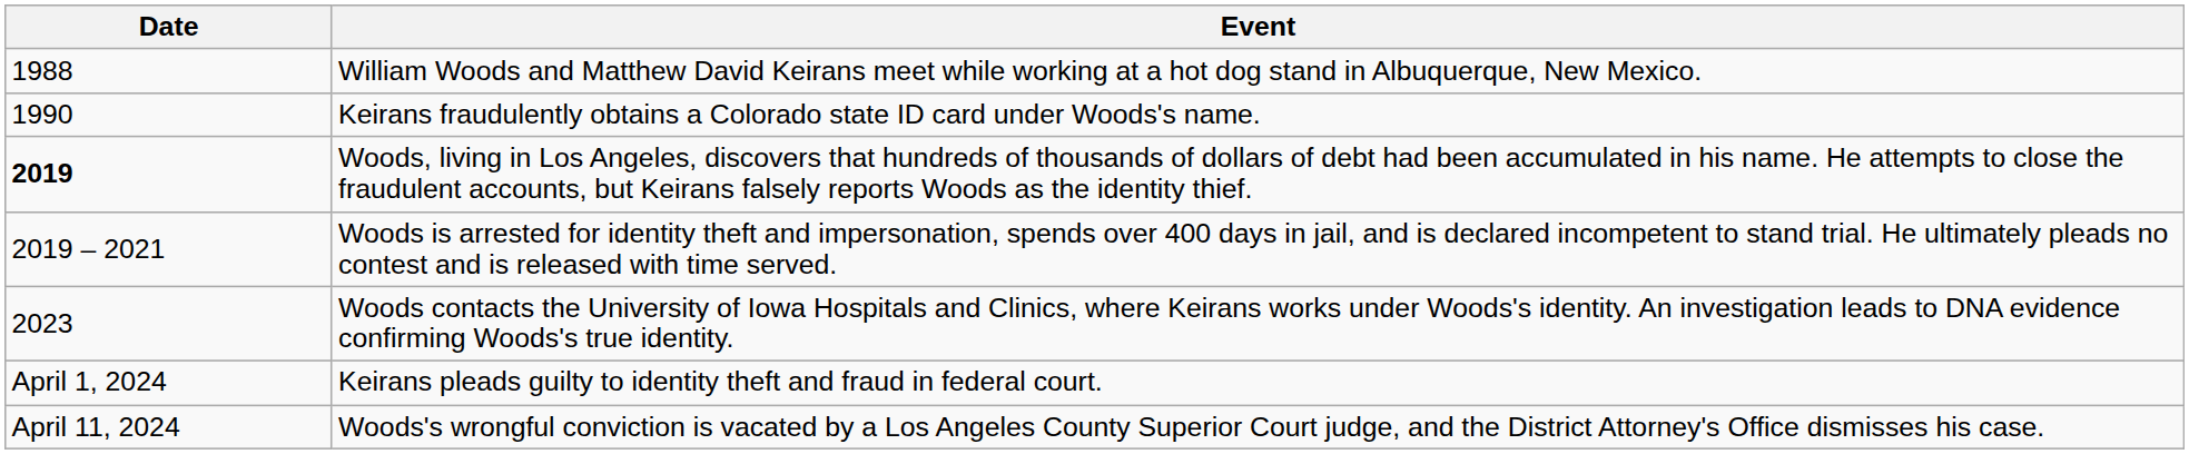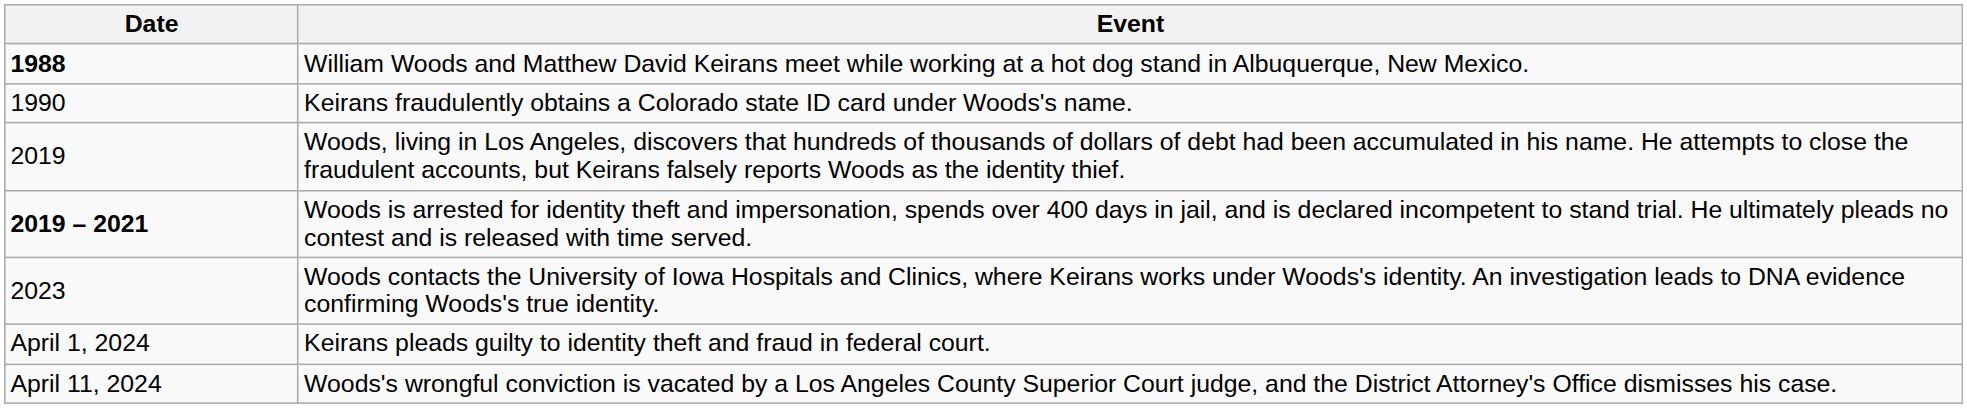row 2 | Date: normal -> bold
row 4 | Date: bold -> normal
row 5 | Date: normal -> bold
